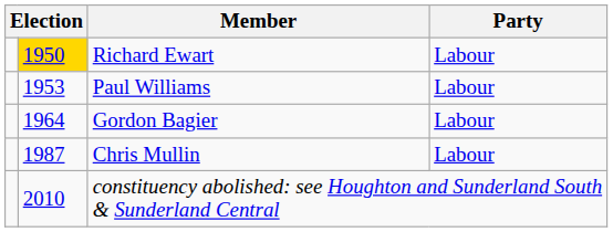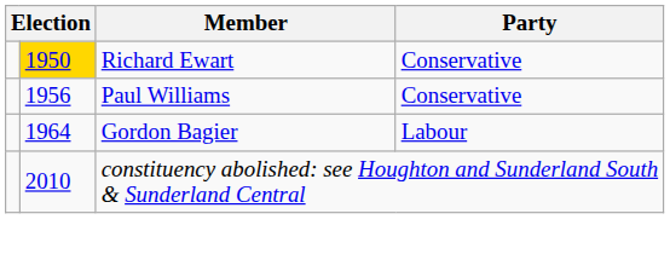Richard Ewart | Party: Labour -> Conservative
Paul Williams | column 2: 1953 -> 1956
Paul Williams | Party: Labour -> Conservative
- row: 1987 | Chris Mullin | Labour
